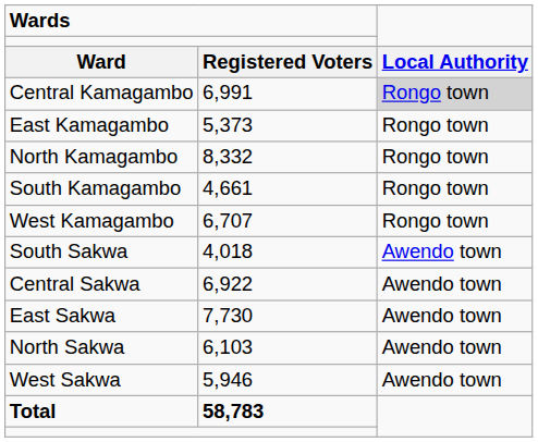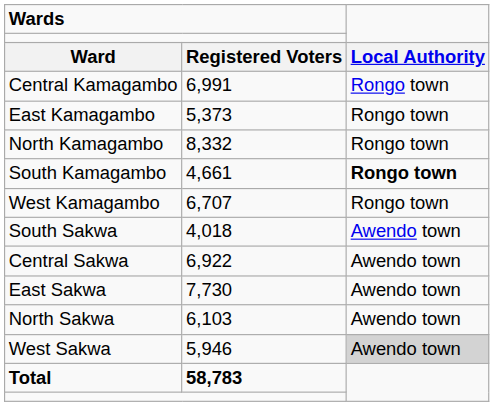Central Kamagambo | column 3: lightgrey background -> no background
South Kamagambo | column 3: normal -> bold
West Sakwa | column 3: no background -> lightgrey background
